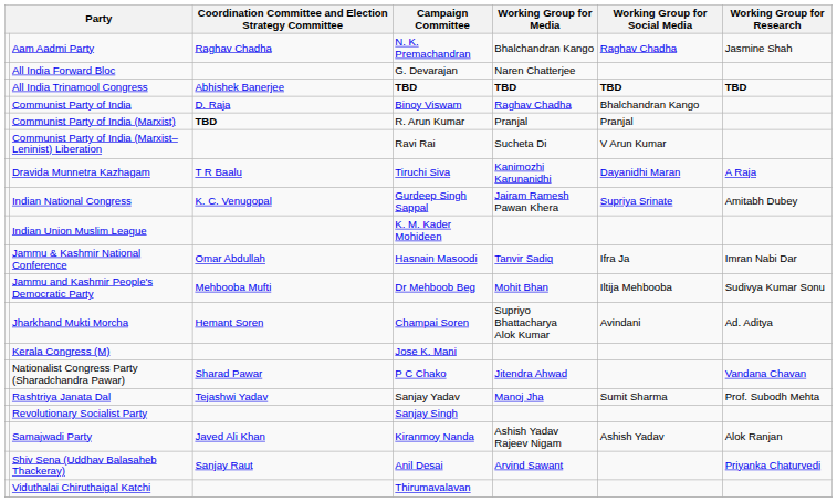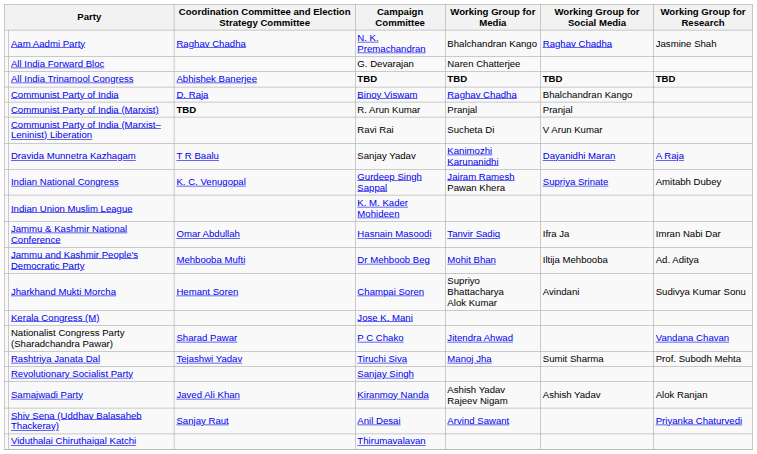Dravida Munnetra Kazhagam | Campaign Committee: Tiruchi Siva -> Sanjay Yadav
Jammu and Kashmir People's Democratic Party | Working Group for Research: Sudivya Kumar Sonu -> Ad. Aditya
Jharkhand Mukti Morcha | Working Group for Research: Ad. Aditya -> Sudivya Kumar Sonu
Rashtriya Janata Dal | Campaign Committee: Sanjay Yadav -> Tiruchi Siva
